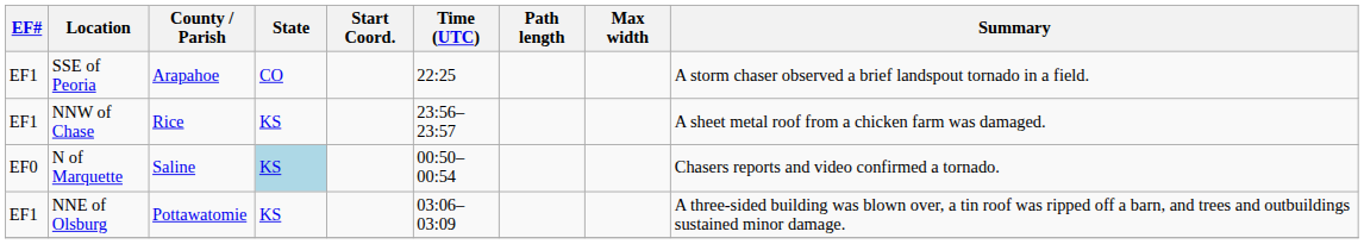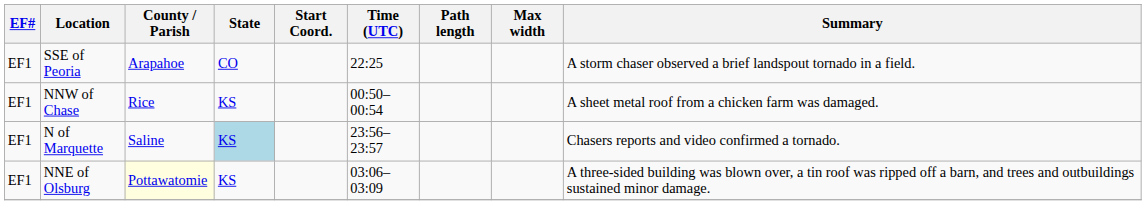NNW of Chase | Time (UTC): 23:56–23:57 -> 00:50–00:54
N of Marquette | EF#: EF0 -> EF1
N of Marquette | Time (UTC): 00:50–00:54 -> 23:56–23:57
NNE of Olsburg | County / Parish: no background -> lightyellow background
